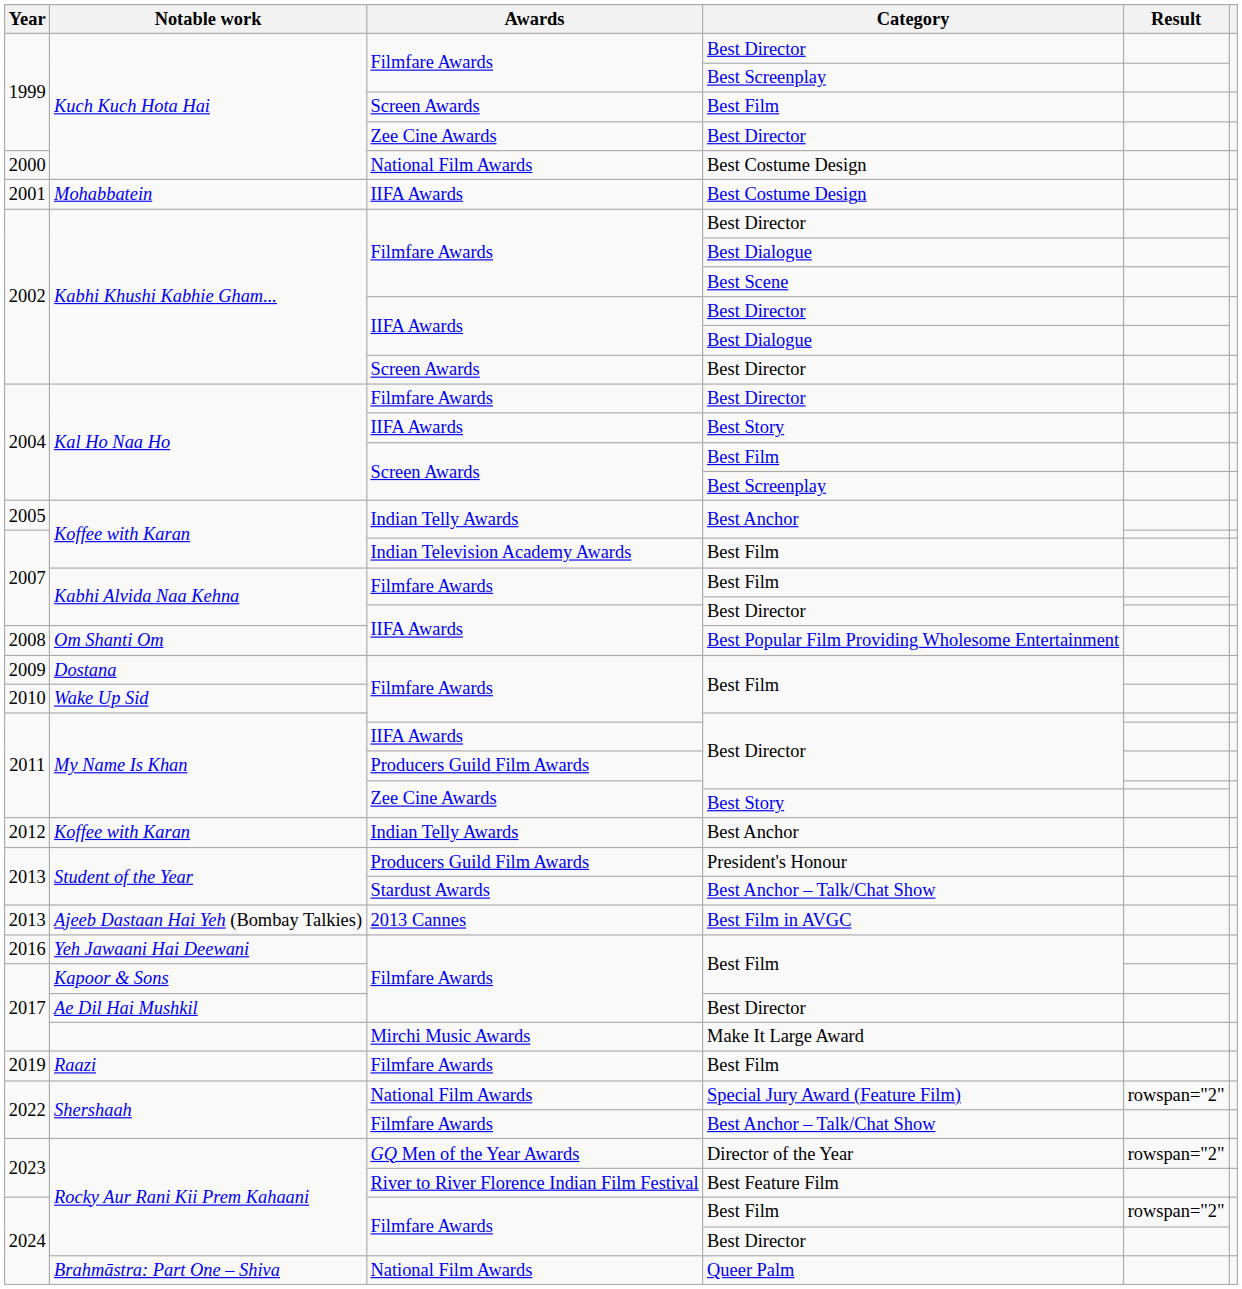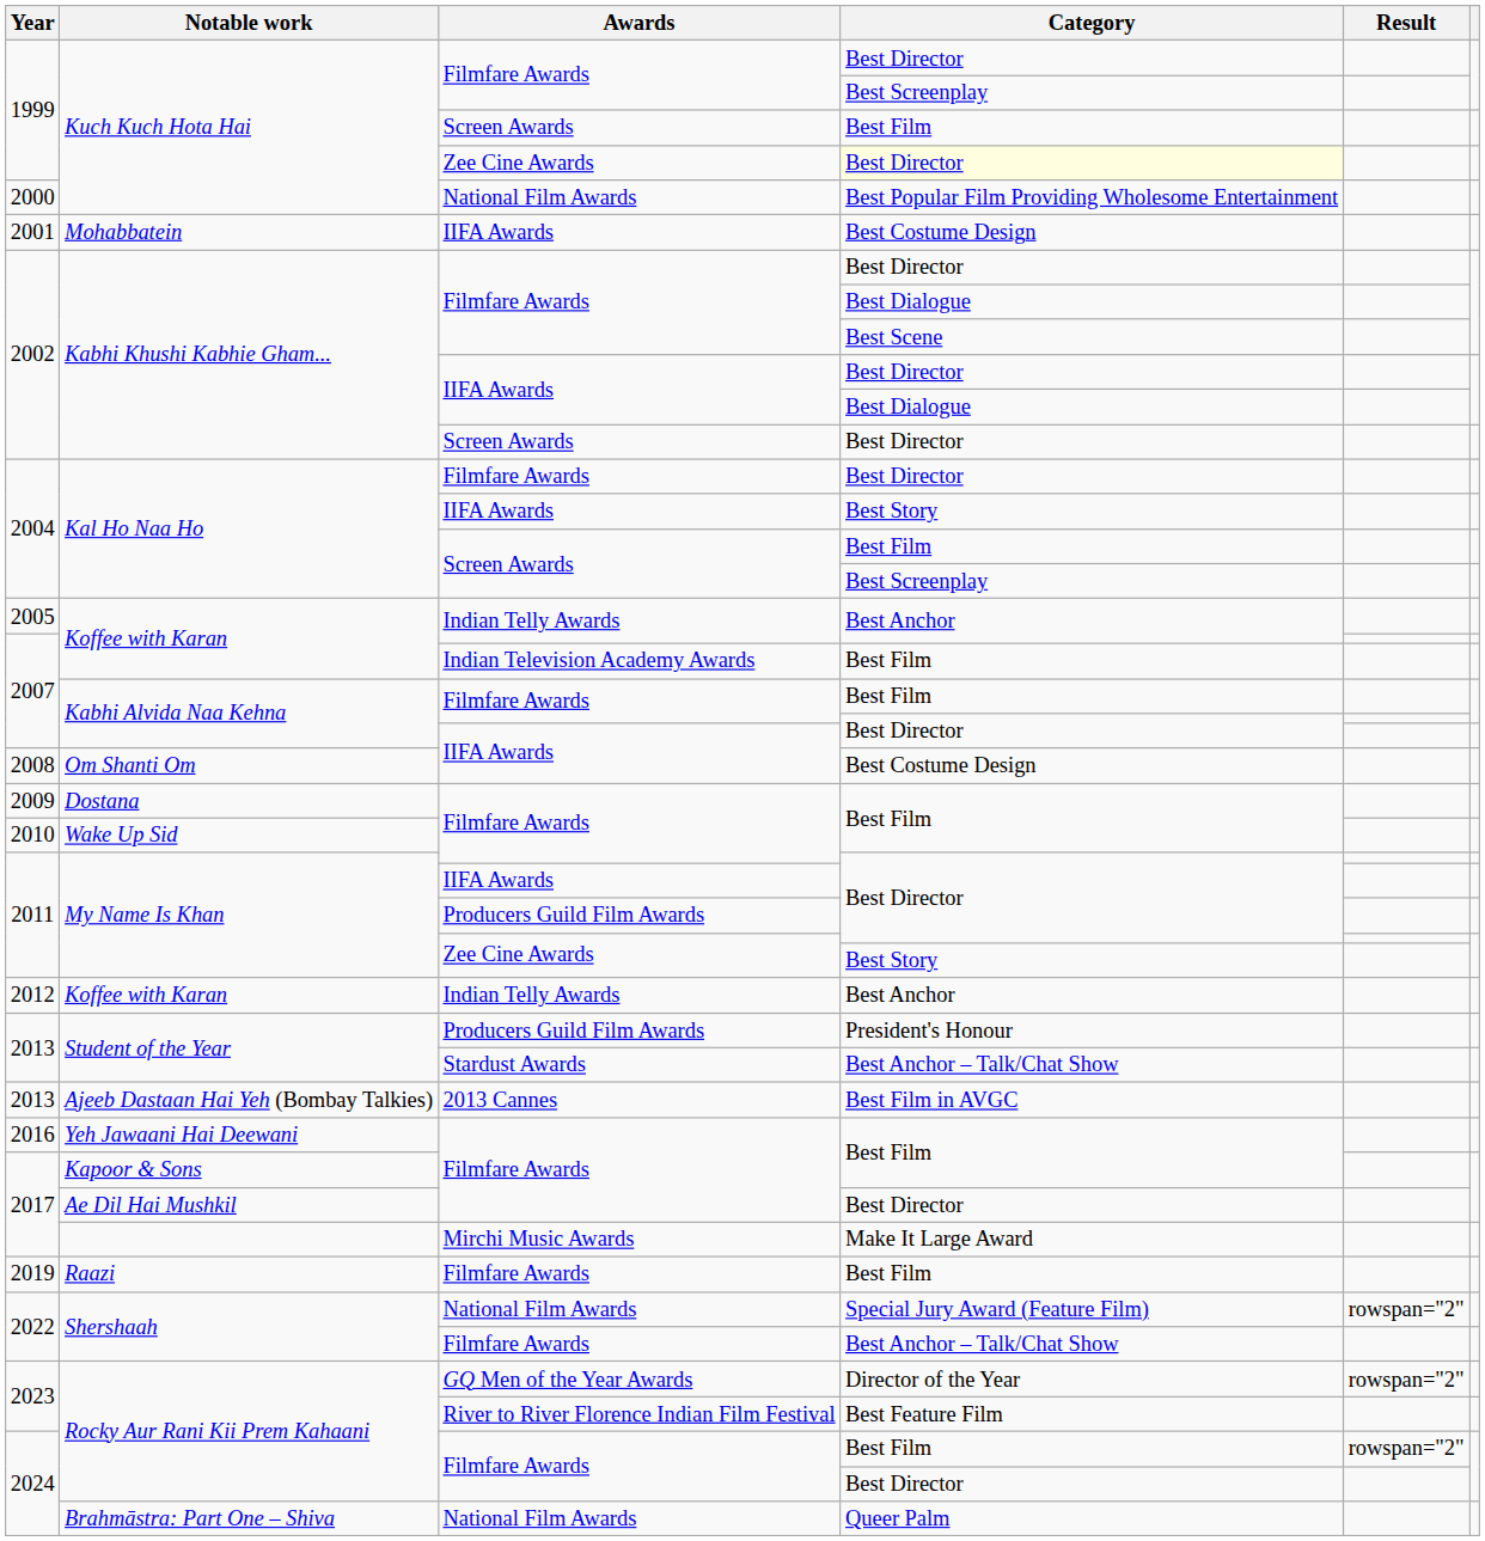Kuch Kuch Hota Hai / Zee Cine Awards | Category: no background -> lightyellow background
Kuch Kuch Hota Hai / National Film Awards | Category: Best Costume Design -> Best Popular Film Providing Wholesome Entertainment
Om Shanti Om | Category: Best Popular Film Providing Wholesome Entertainment -> Best Costume Design
